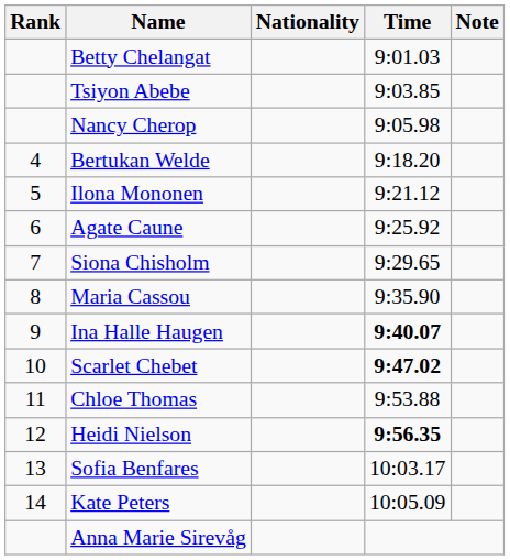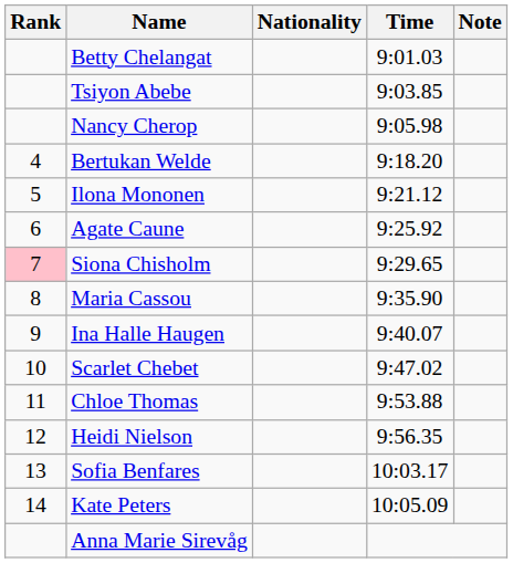Siona Chisholm | Rank: no background -> pink background
Ina Halle Haugen | Time: bold -> normal
Scarlet Chebet | Time: bold -> normal
Heidi Nielson | Time: bold -> normal
